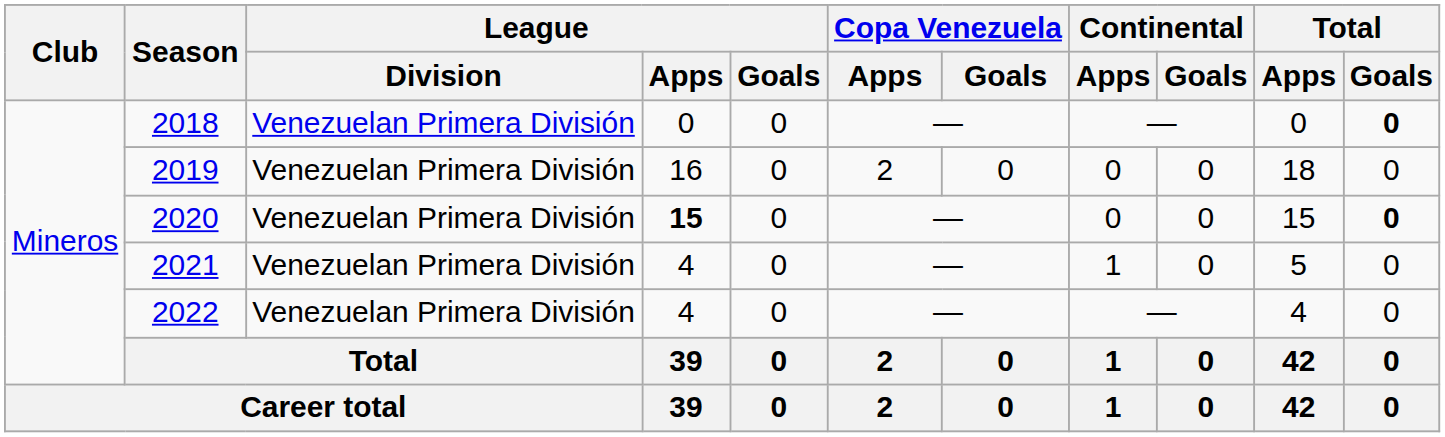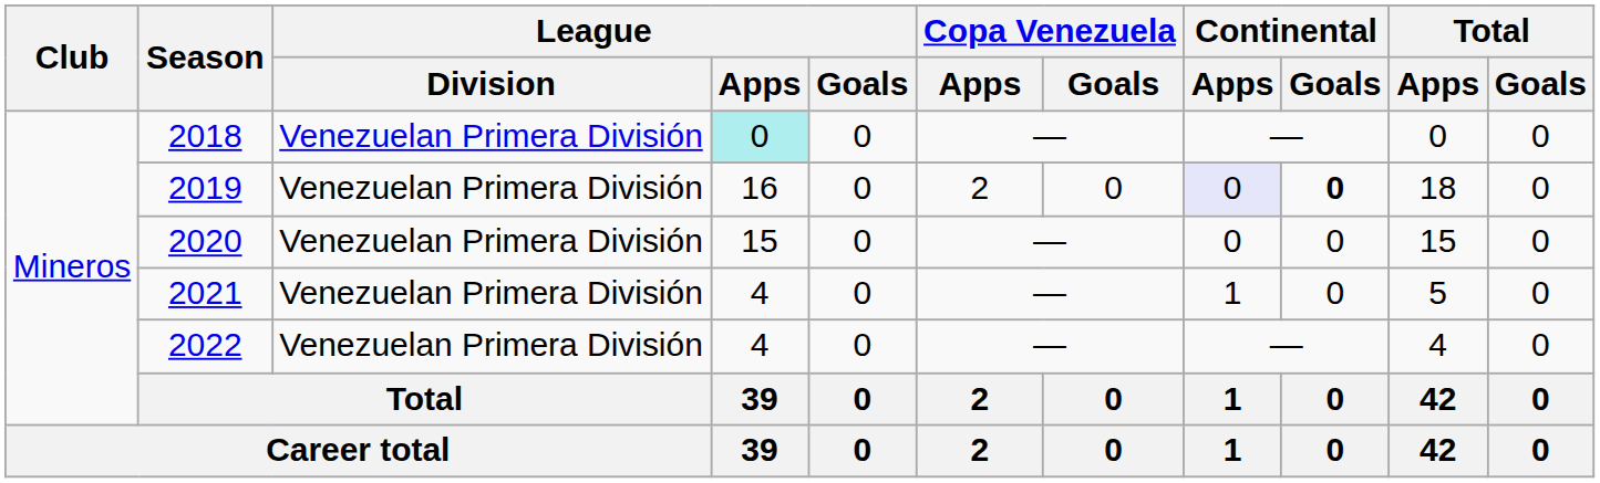2018 | League / Apps: no background -> paleturquoise background
2018 | Total / Goals: bold -> normal
2019 | Continental / Apps: no background -> lavender background
2019 | Continental / Goals: normal -> bold
2020 | League / Apps: bold -> normal
2020 | Total / Goals: bold -> normal
